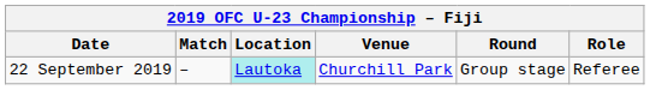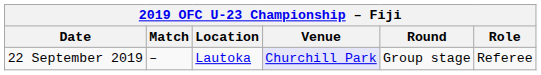22 September 2019 | Location: paleturquoise background -> no background
22 September 2019 | Venue: no background -> lavender background
